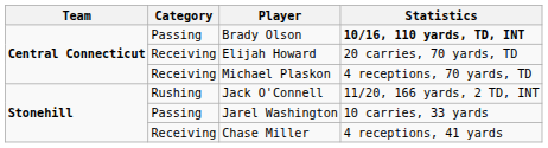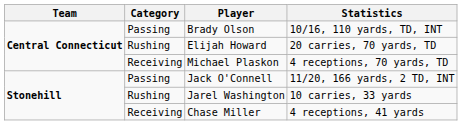Brady Olson | Statistics: bold -> normal
Elijah Howard | Category: Receiving -> Rushing
Jack O'Connell | Category: Rushing -> Passing
Jarel Washington | Category: Passing -> Rushing
